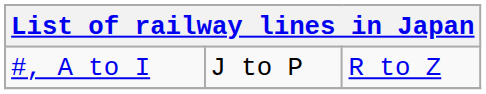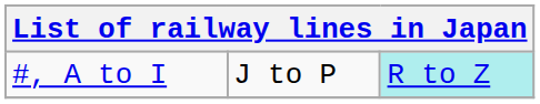#, A to I | column 3: no background -> paleturquoise background
